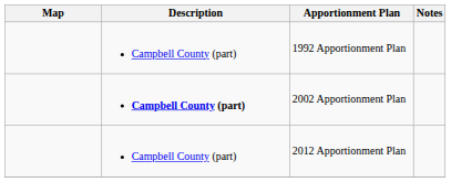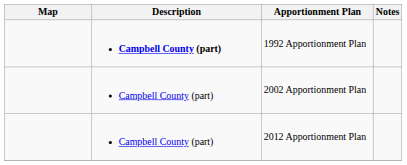1992 Apportionment Plan | Description: normal -> bold
2002 Apportionment Plan | Description: bold -> normal
